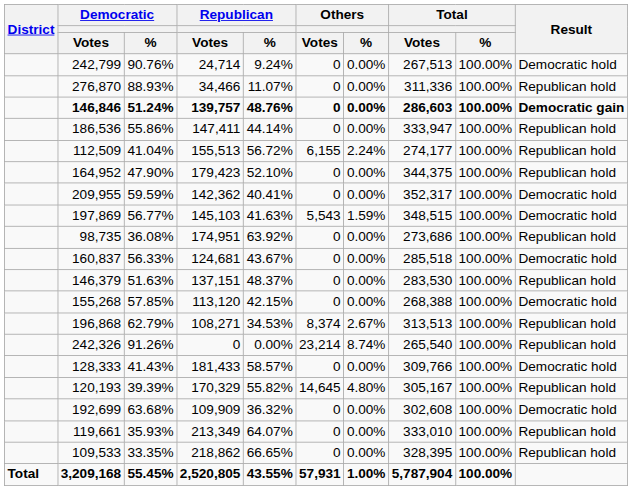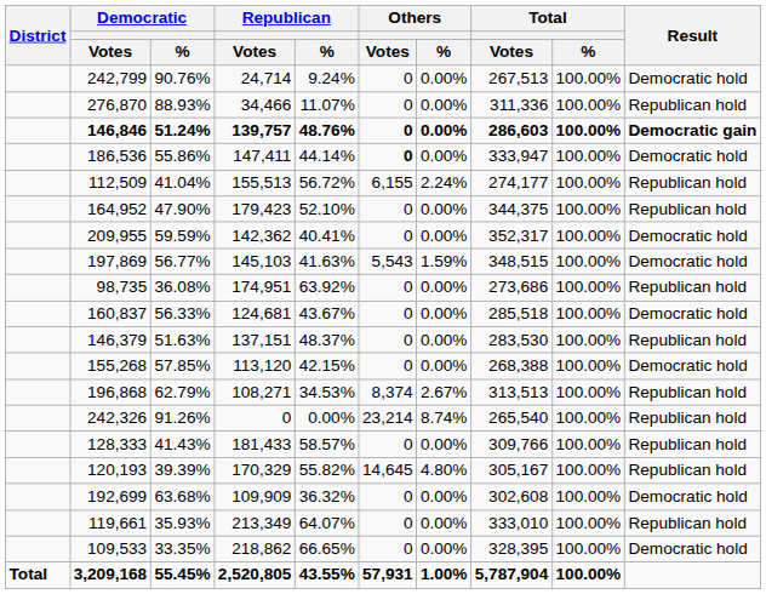186,536 | Others / Votes: normal -> bold
186,536 | Result: Republican hold -> Democratic hold
128,333 | Result: Democratic hold -> Republican hold
109,533 | Result: Republican hold -> Democratic hold
